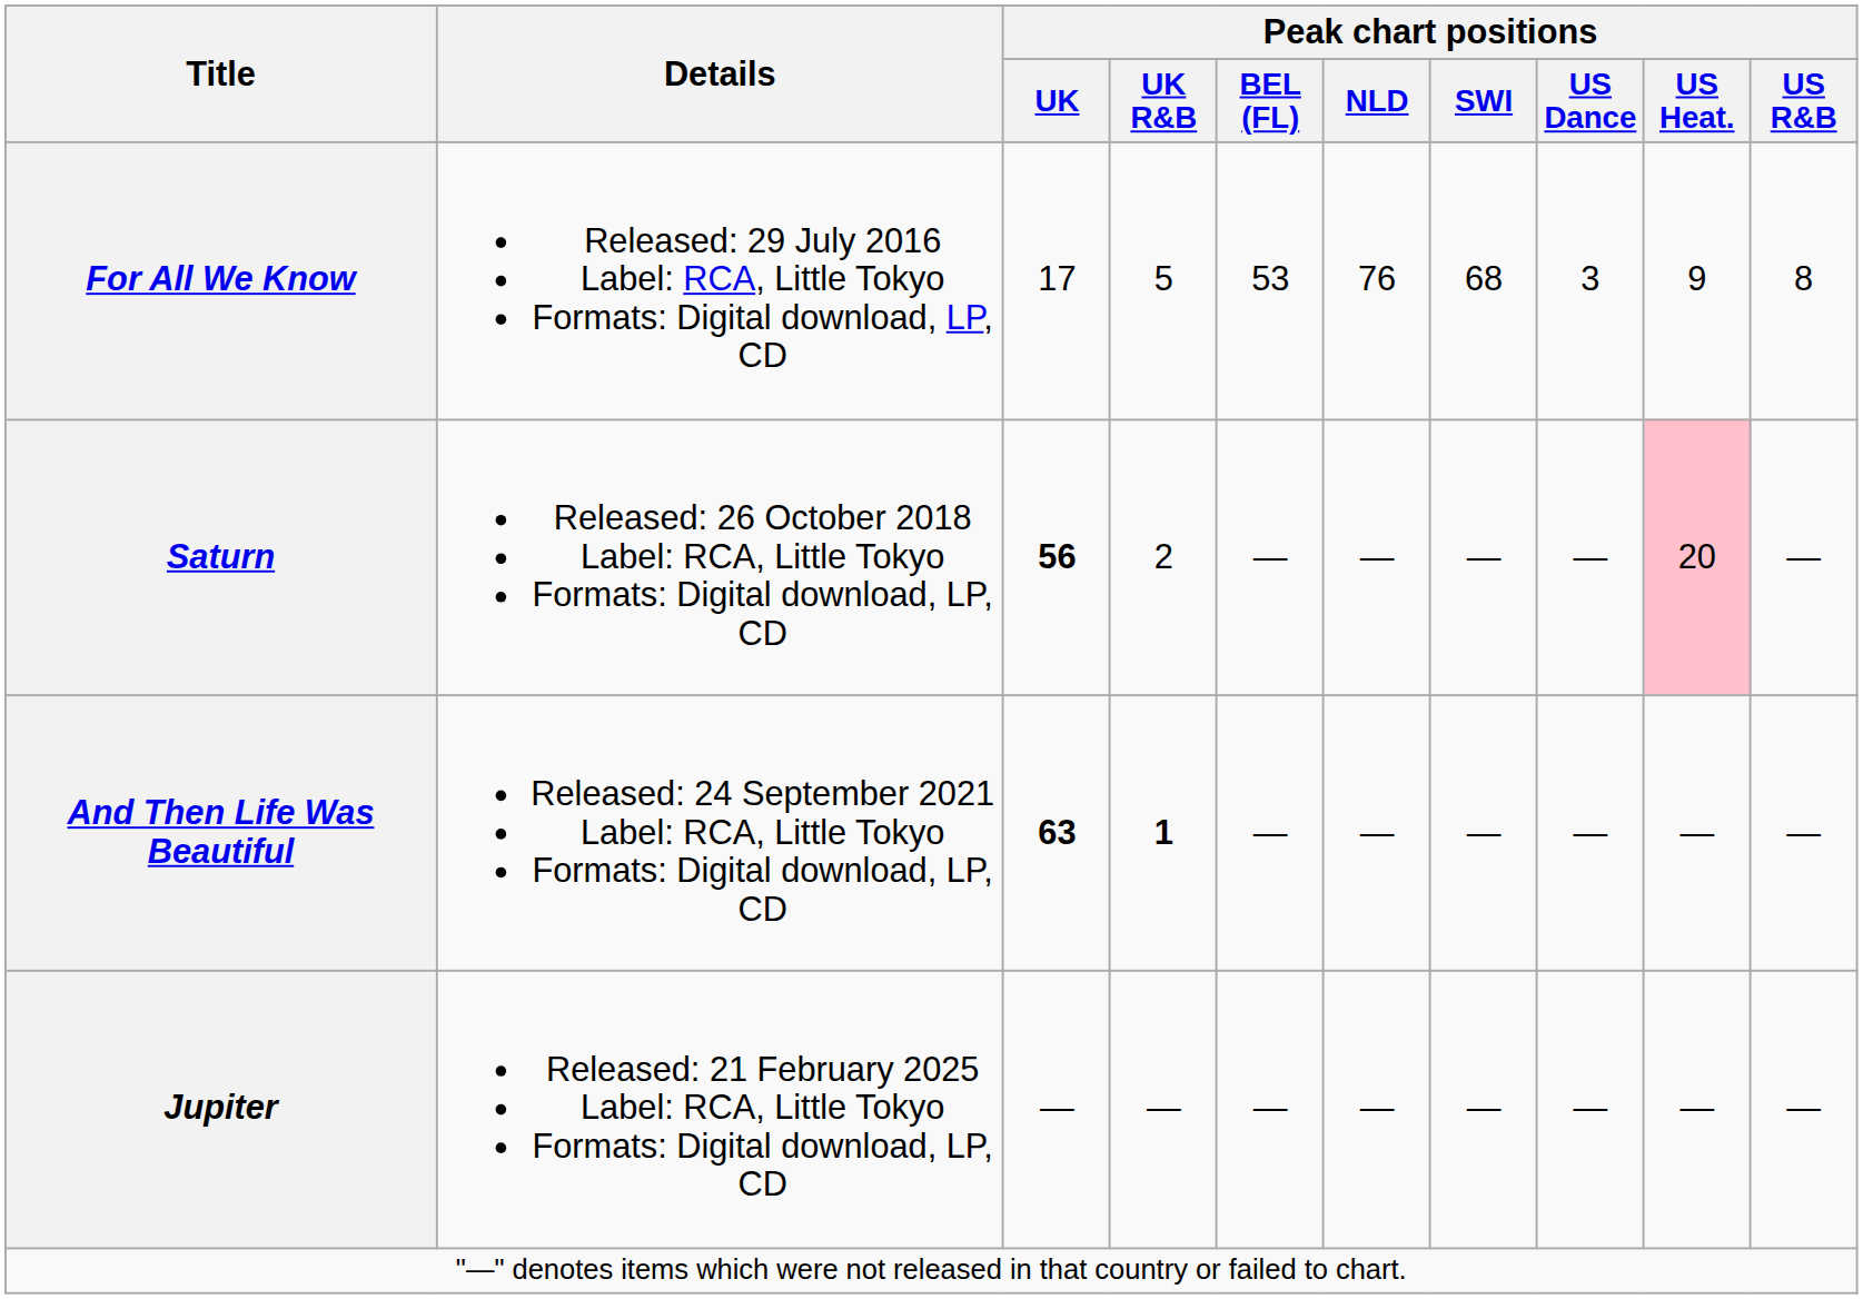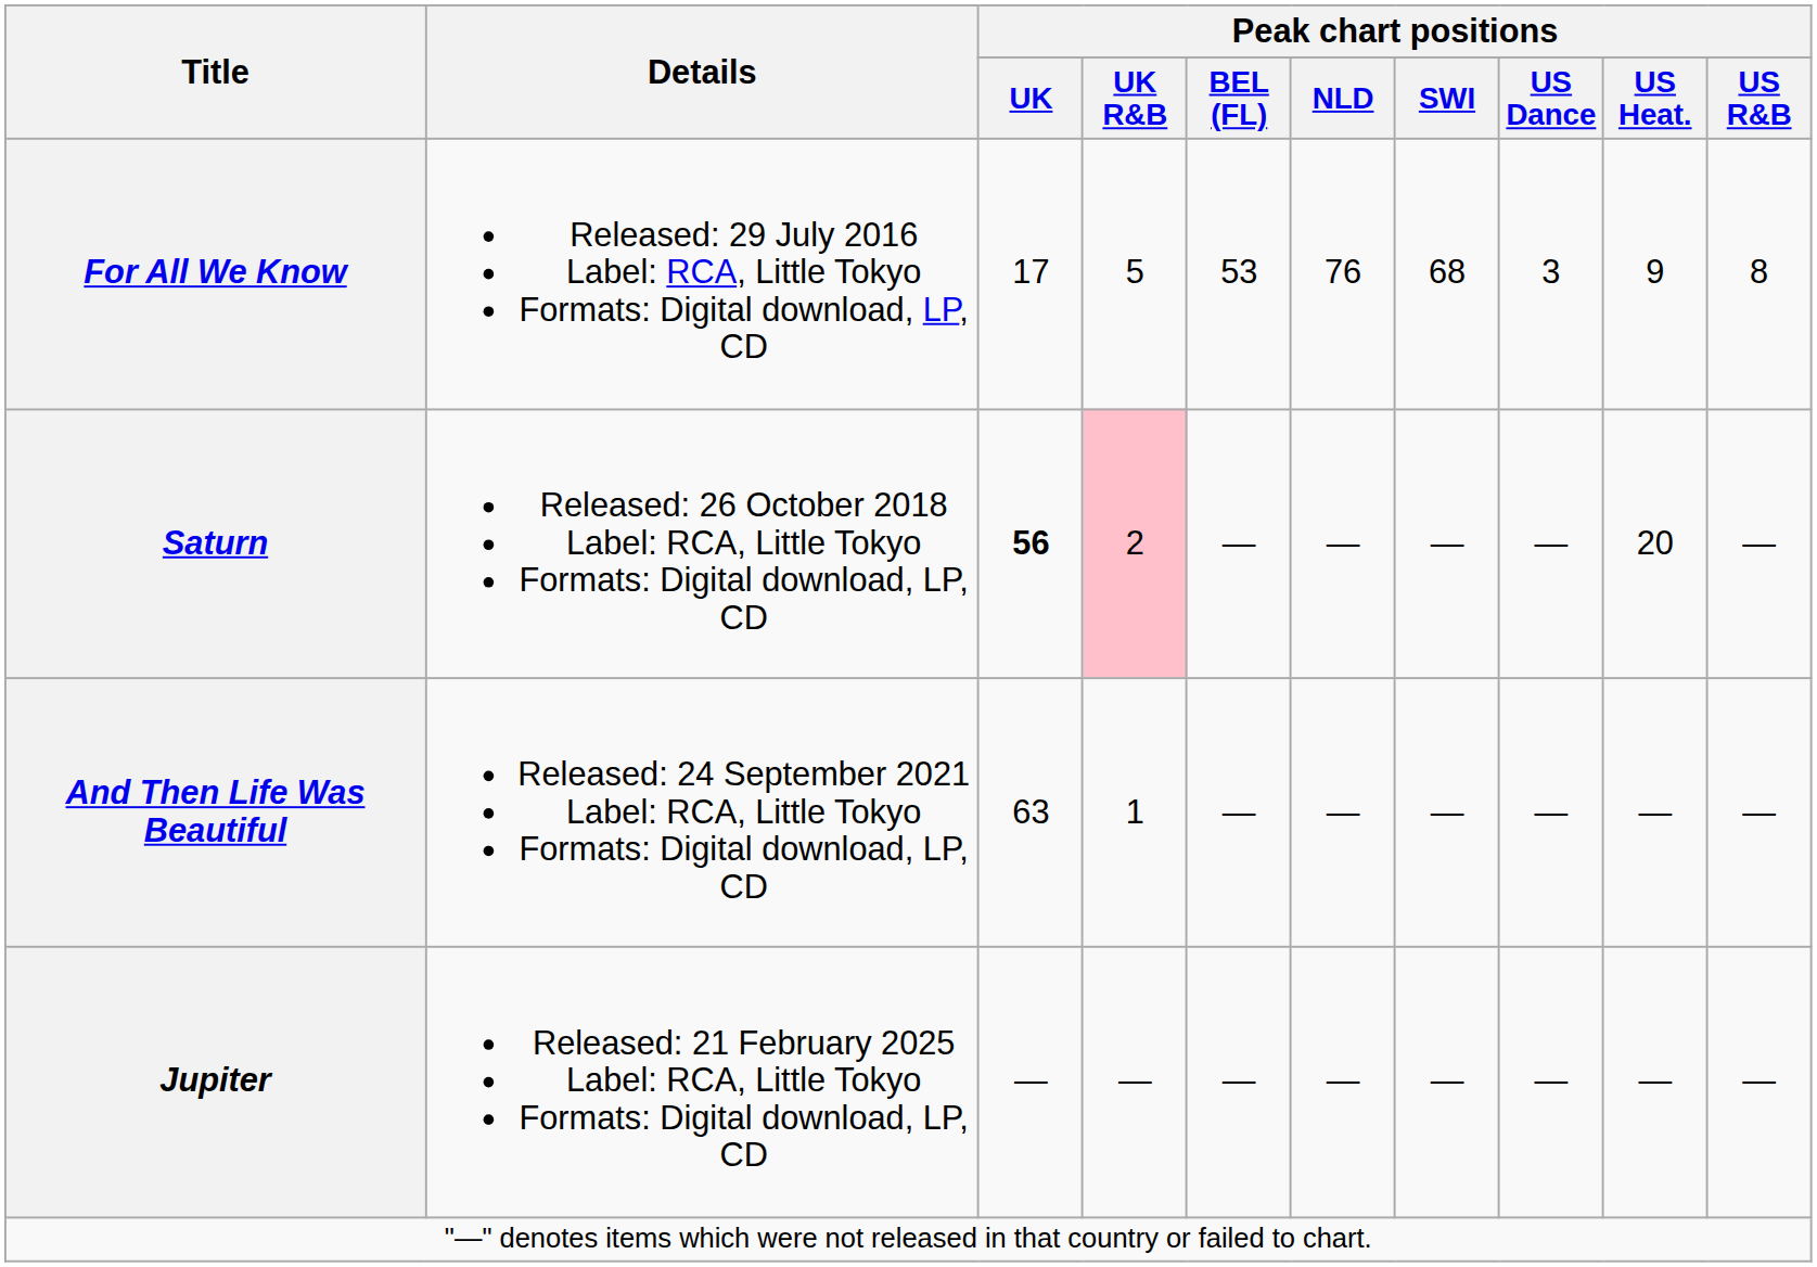Saturn | Peak chart positions / UK R&B: no background -> pink background
Saturn | Peak chart positions / US Heat.: pink background -> no background
And Then Life Was Beautiful | Peak chart positions / UK: bold -> normal
And Then Life Was Beautiful | Peak chart positions / UK R&B: bold -> normal
